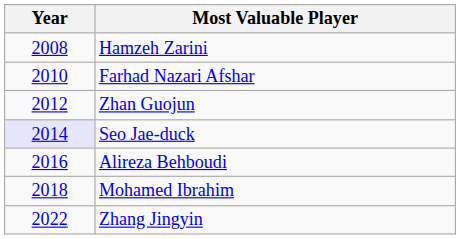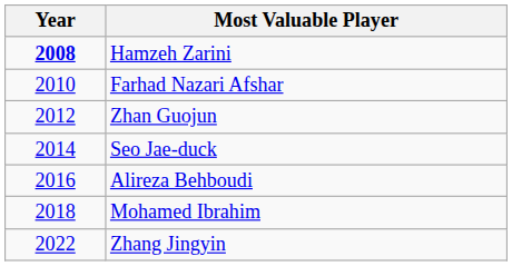Hamzeh Zarini | Year: normal -> bold
Seo Jae-duck | Year: lavender background -> no background
